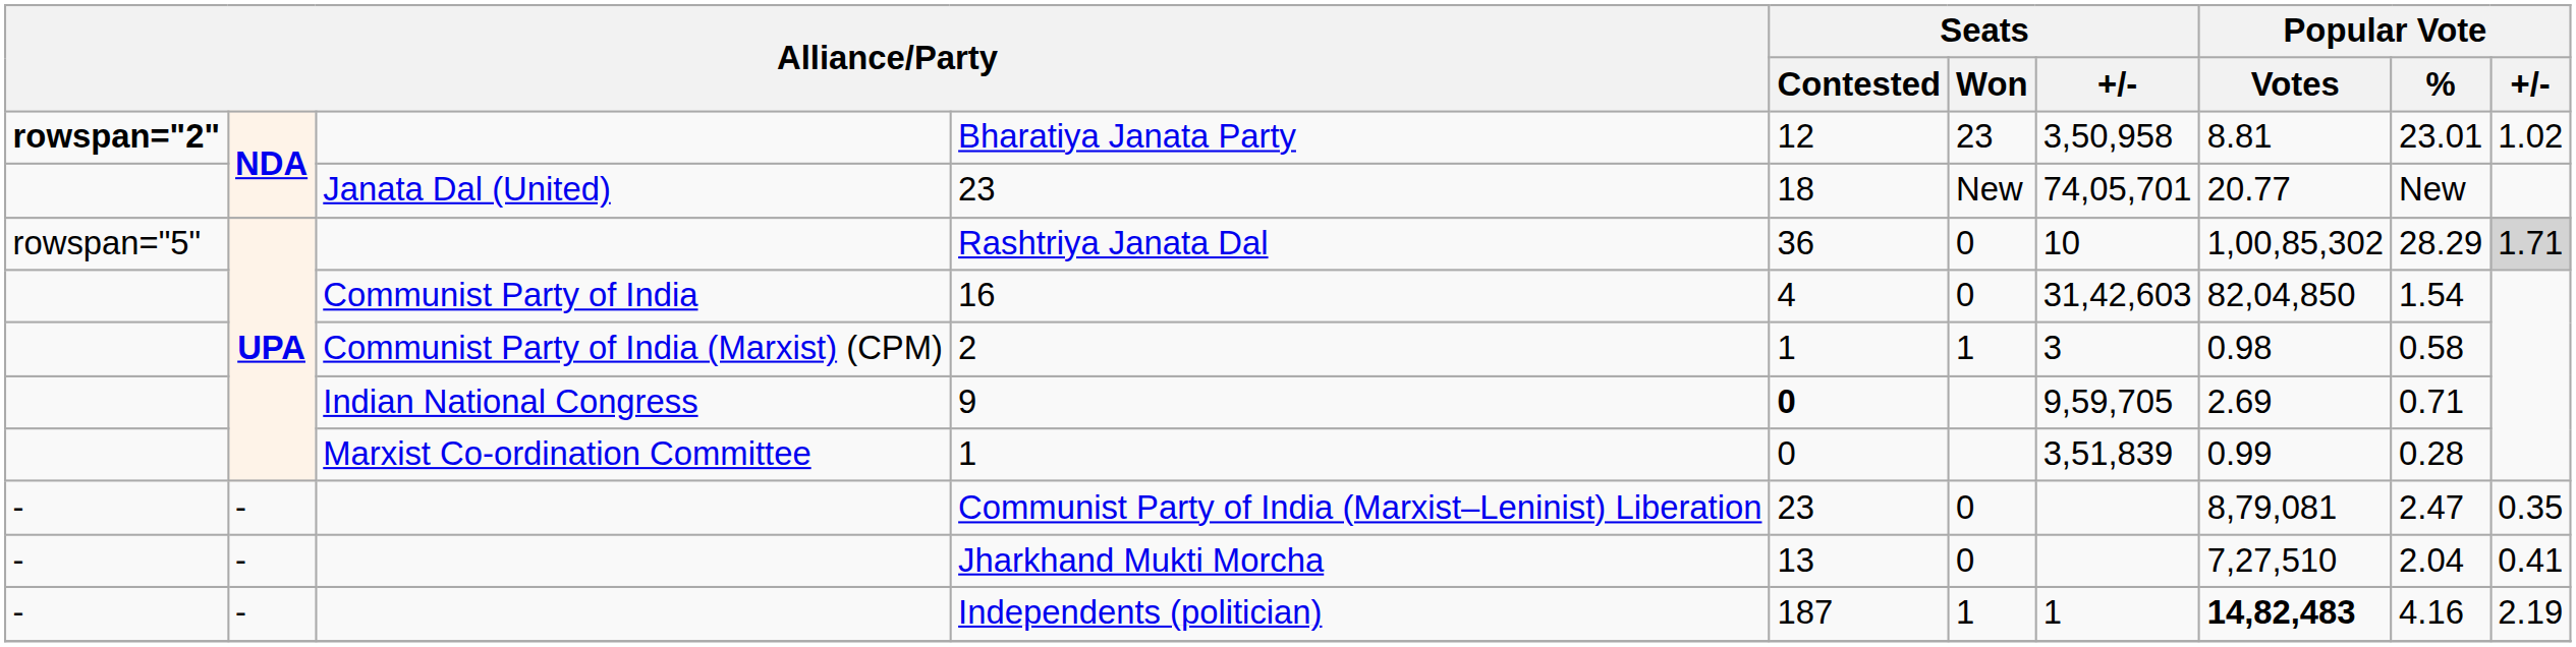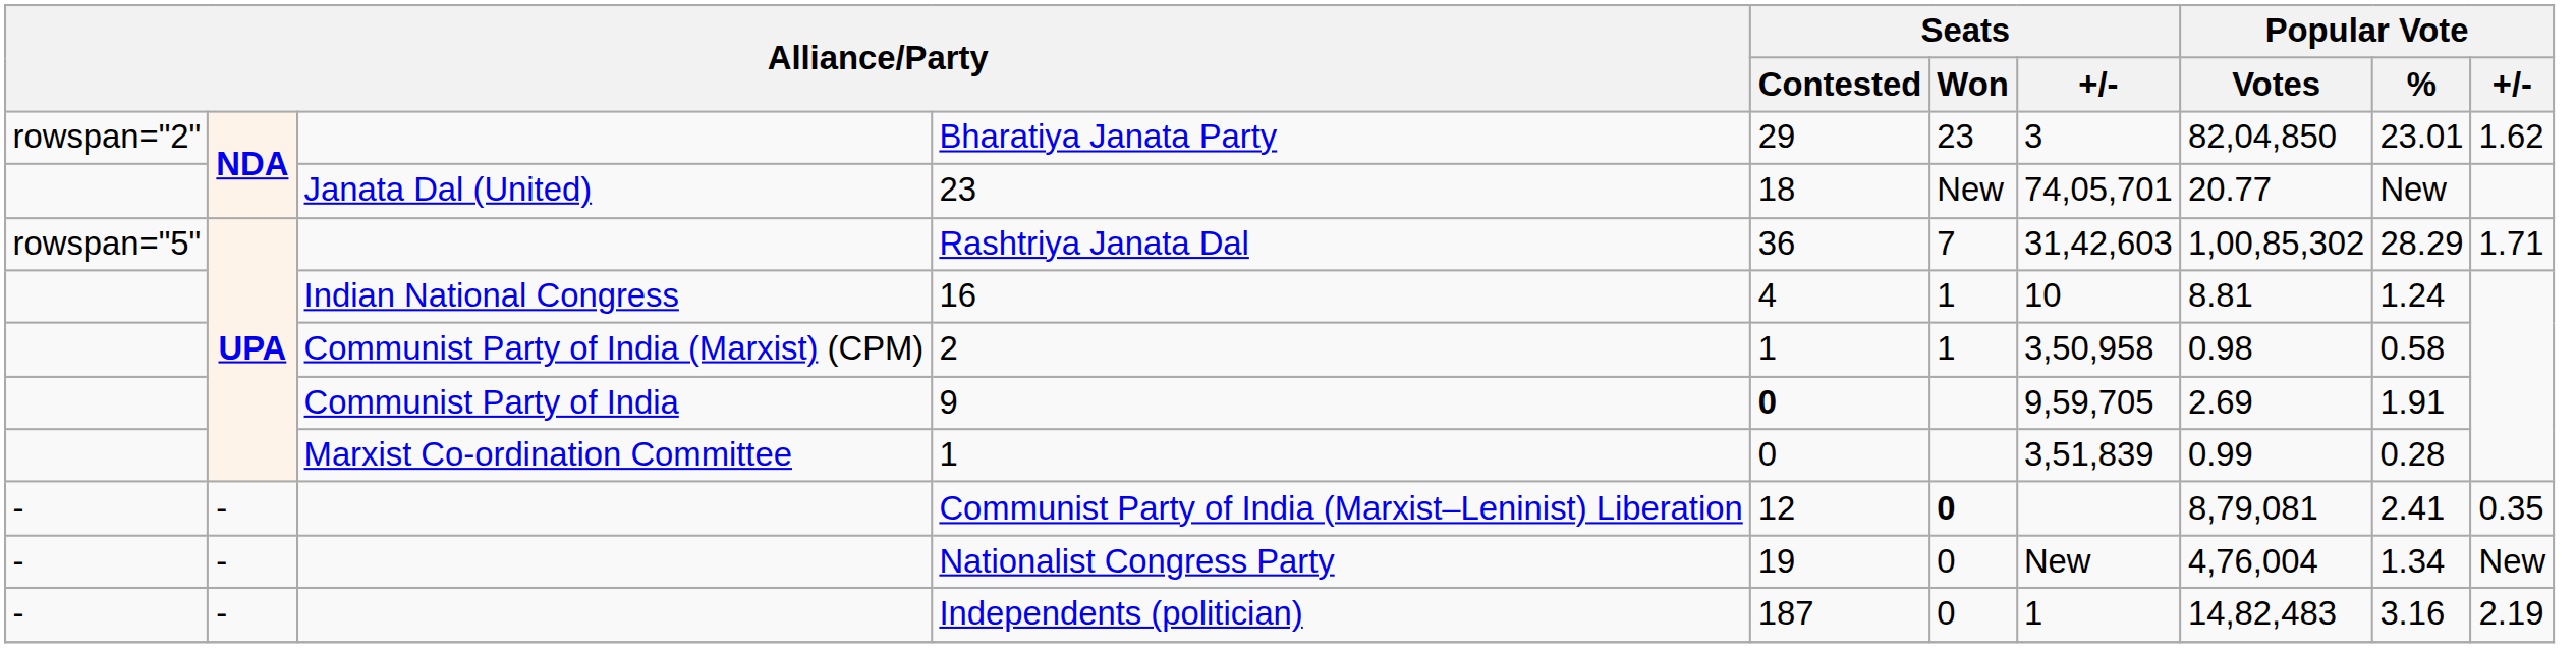Bharatiya Janata Party | column 1: bold -> normal
Bharatiya Janata Party | Seats / Contested: 12 -> 29
Bharatiya Janata Party | Seats / +/-: 3,50,958 -> 3
Bharatiya Janata Party | Popular Vote / Votes: 8.81 -> 82,04,850
Bharatiya Janata Party | Popular Vote / +/-: 1.02 -> 1.62
Rashtriya Janata Dal | Seats / Won: 0 -> 7
Rashtriya Janata Dal | Seats / +/-: 10 -> 31,42,603
Rashtriya Janata Dal | Popular Vote / +/-: lightgrey background -> no background
16 | column 3: Communist Party of India -> Indian National Congress
16 | Seats / Won: 0 -> 1
16 | Seats / +/-: 31,42,603 -> 10
16 | Popular Vote / Votes: 82,04,850 -> 8.81
16 | Popular Vote / %: 1.54 -> 1.24
2 | Seats / +/-: 3 -> 3,50,958
9 | column 3: Indian National Congress -> Communist Party of India
9 | Popular Vote / %: 0.71 -> 1.91
Communist Party of India (Marxist–Leninist) Liberation | Seats / Contested: 23 -> 12
Communist Party of India (Marxist–Leninist) Liberation | Seats / Won: normal -> bold
Communist Party of India (Marxist–Leninist) Liberation | Popular Vote / %: 2.47 -> 2.41
- row: - | - | Jharkhand Mukti Morcha | 13 | 0 | 7,27,510 | 2.04 | 0.41
+ row: - | - | Nationalist Congress Party | 19 | 0 | New | 4,76,004 | 1.34 | New
Independents (politician) | Seats / Won: 1 -> 0
Independents (politician) | Popular Vote / Votes: bold -> normal
Independents (politician) | Popular Vote / %: 4.16 -> 3.16
